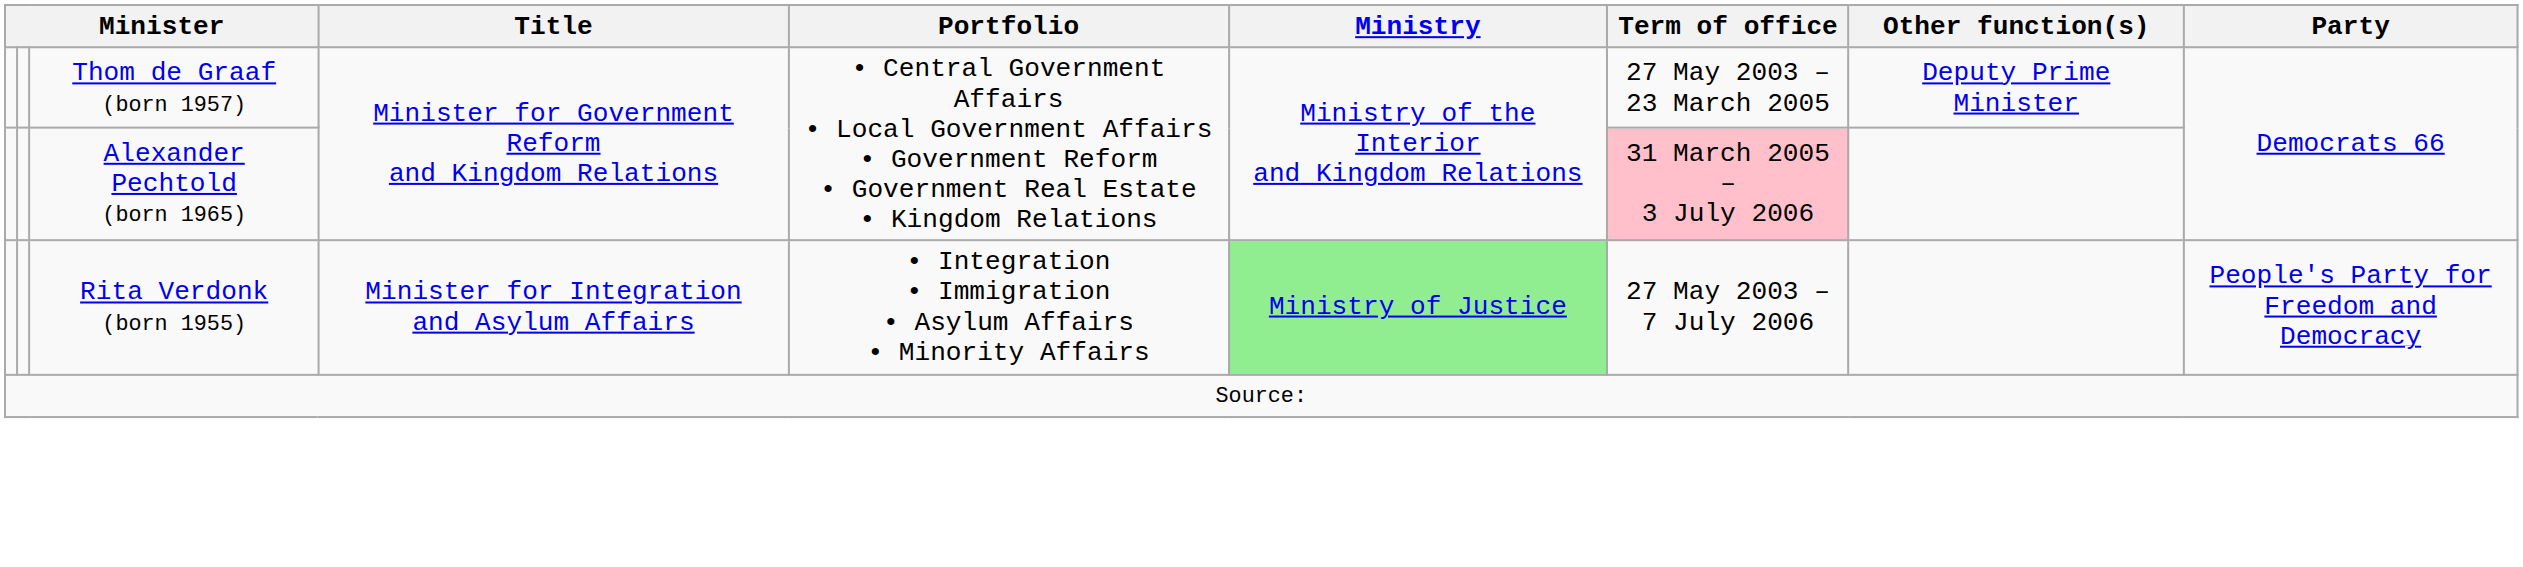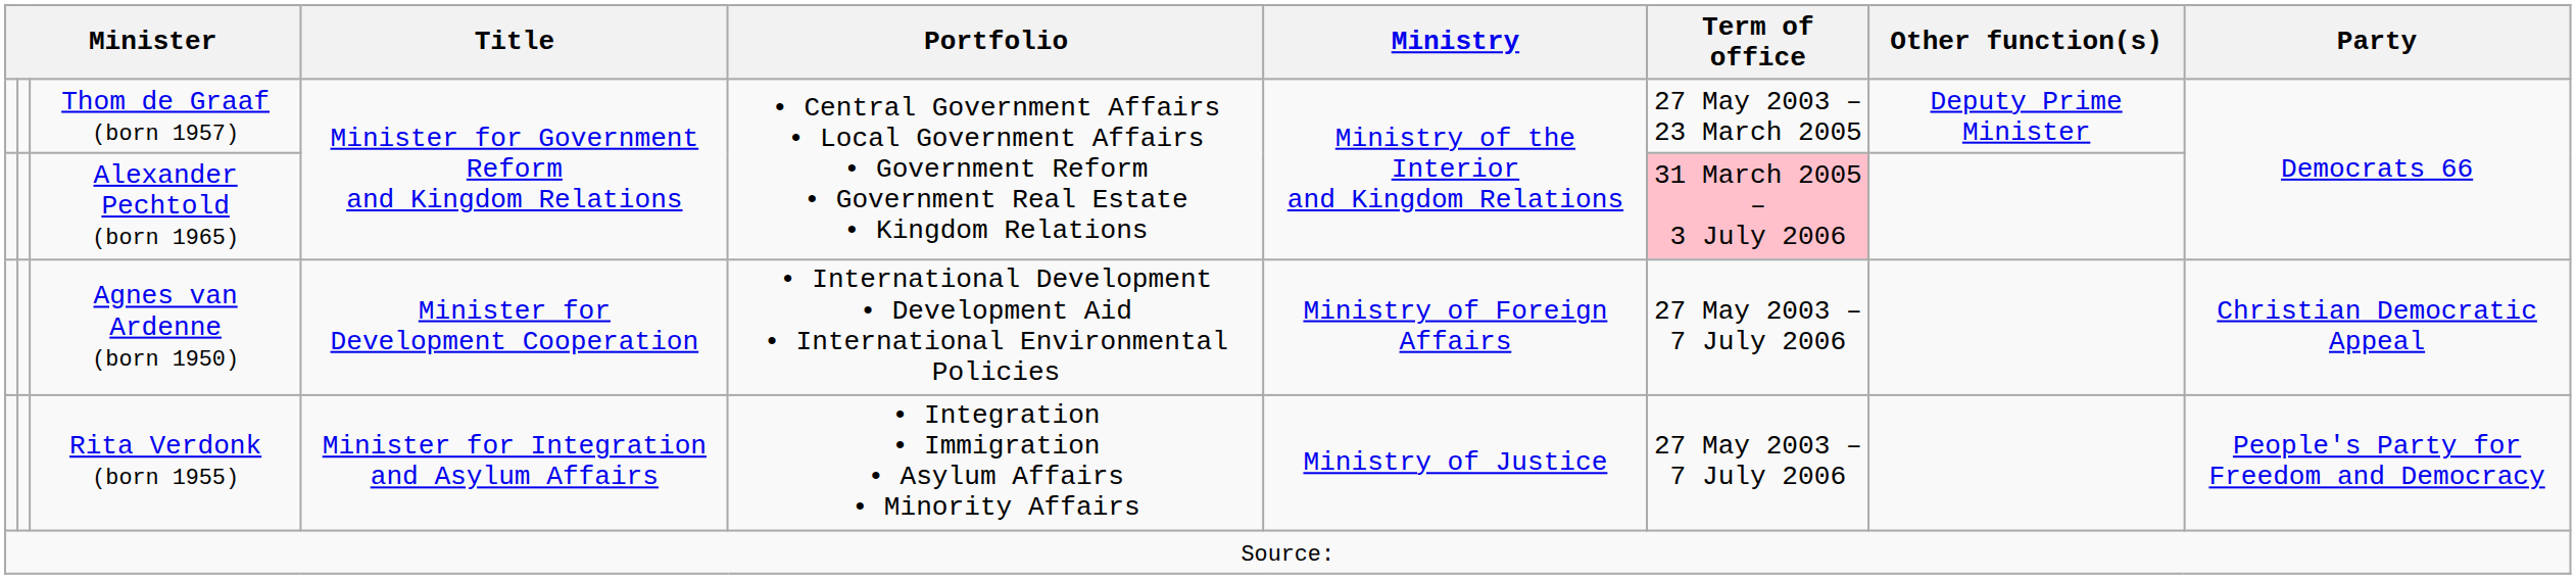+ row: Agnes van Ardenne (born 1950) | Minister for Development Cooperation | • International Development • Development Aid • International Environmental Policies | Ministry of Foreign Affairs | 27 May 2003 – 7 July 2006 | Christian Democratic Appeal
Rita Verdonk (born 1955) | Ministry: lightgreen background -> no background
